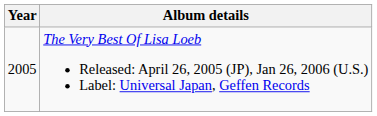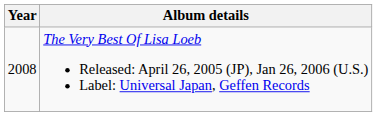row 2 | Year: 2005 -> 2008
